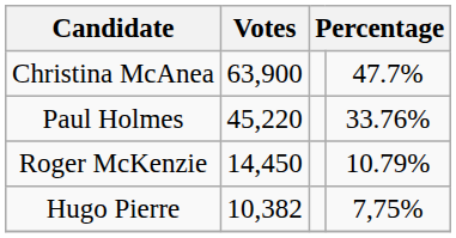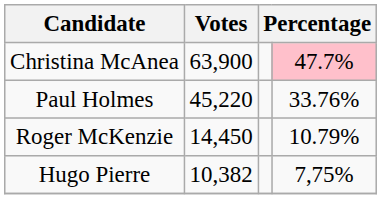Christina McAnea | column 4: no background -> pink background
